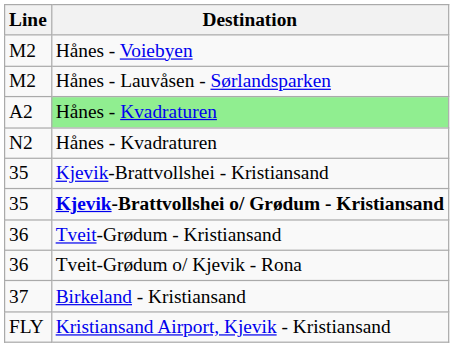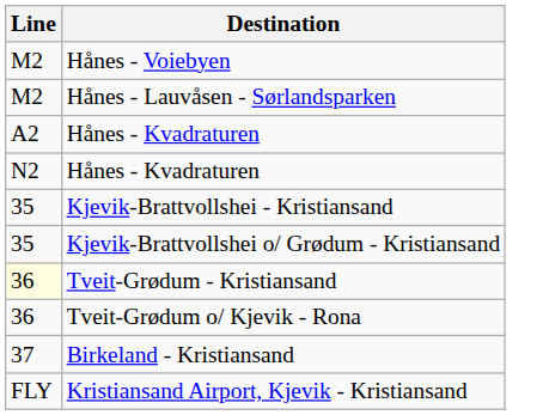row 4 | Destination: lightgreen background -> no background
row 7 | Destination: bold -> normal
row 8 | Line: no background -> lightyellow background
